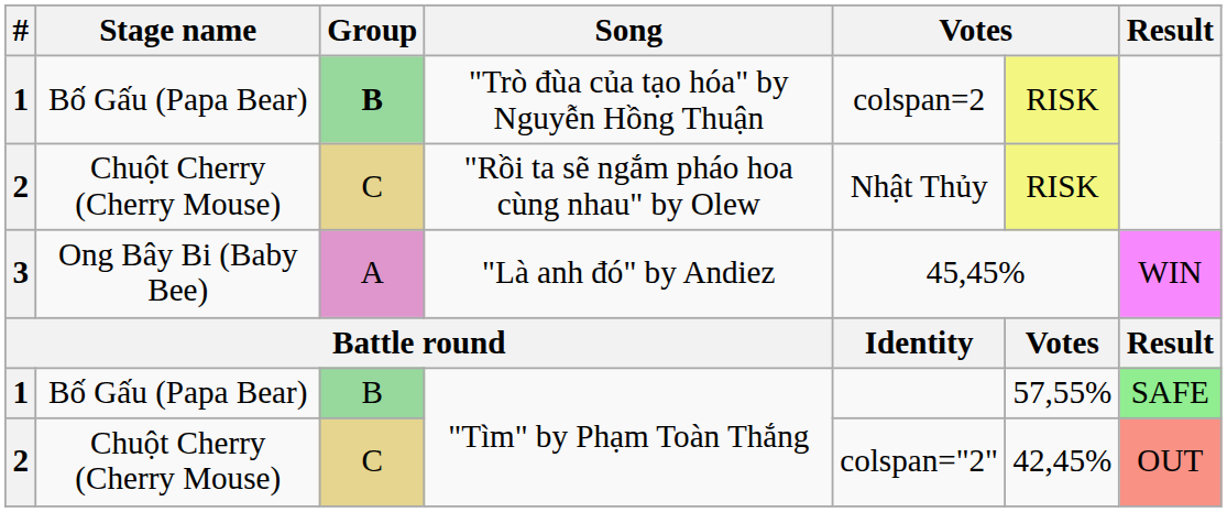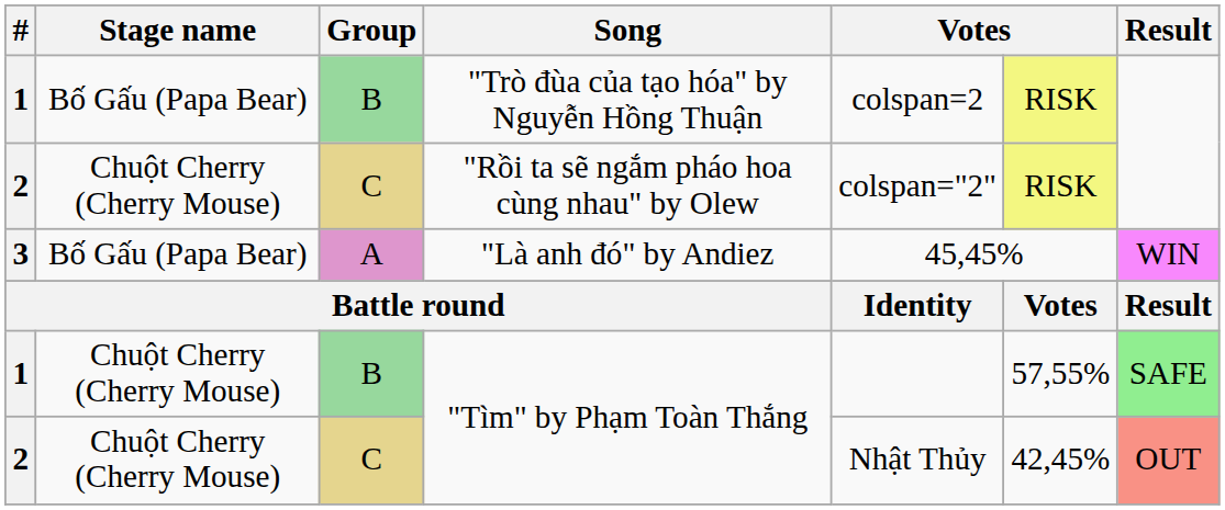"Trò đùa của tạo hóa" by Nguyễn Hồng Thuận | Group: bold -> normal
"Rồi ta sẽ ngắm pháo hoa cùng nhau" by Olew | column 5: Nhật Thủy -> colspan="2"
"Là anh đó" by Andiez | Stage name: Ong Bây Bi (Baby Bee) -> Bố Gấu (Papa Bear)
1 / "Tìm" by Phạm Toàn Thắng | Stage name: Bố Gấu (Papa Bear) -> Chuột Cherry (Cherry Mouse)
2 / "Tìm" by Phạm Toàn Thắng | column 5: colspan="2" -> Nhật Thủy
